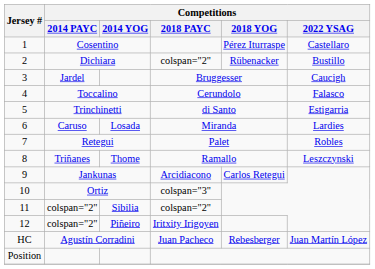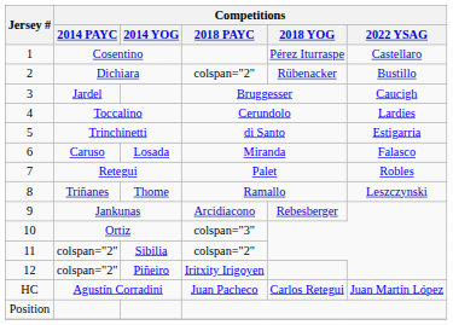Toccalino | Competitions / 2022 YSAG: Falasco -> Lardies
Caruso | Competitions / 2022 YSAG: Lardies -> Falasco
Jankunas | Competitions / 2018 YOG: Carlos Retegui -> Rebesberger
Agustín Corradini | Competitions / 2018 YOG: Rebesberger -> Carlos Retegui
